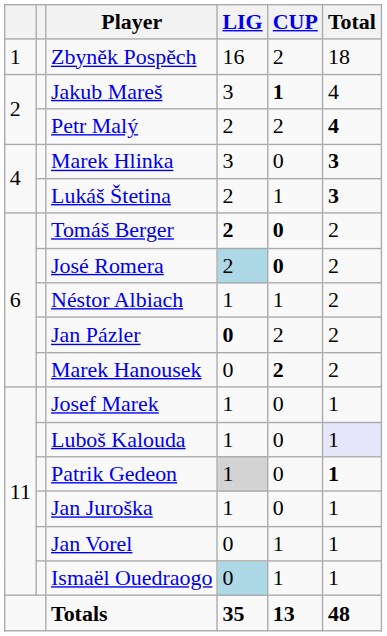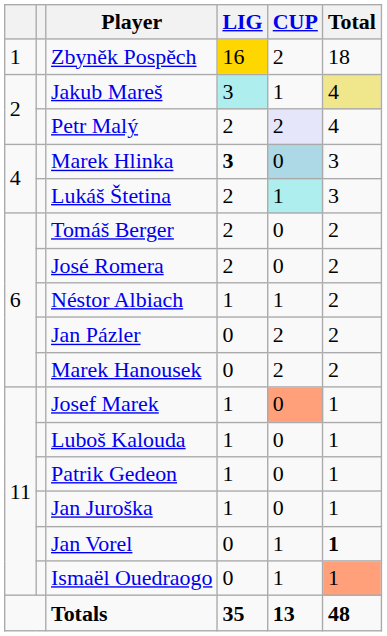Zbyněk Pospěch | LIG: no background -> gold background
Jakub Mareš | LIG: no background -> paleturquoise background
Jakub Mareš | CUP: bold -> normal
Jakub Mareš | Total: no background -> khaki background
Petr Malý | CUP: no background -> lavender background
Petr Malý | Total: bold -> normal
Marek Hlinka | LIG: normal -> bold
Marek Hlinka | CUP: no background -> lightblue background
Marek Hlinka | Total: bold -> normal
Lukáš Štetina | CUP: no background -> paleturquoise background
Lukáš Štetina | Total: bold -> normal
Tomáš Berger | LIG: bold -> normal
Tomáš Berger | CUP: bold -> normal
José Romera | LIG: lightblue background -> no background
José Romera | CUP: bold -> normal
Jan Pázler | LIG: bold -> normal
Marek Hanousek | CUP: bold -> normal
Josef Marek | CUP: no background -> lightsalmon background
Luboš Kalouda | Total: lavender background -> no background
Patrik Gedeon | LIG: lightgrey background -> no background
Patrik Gedeon | Total: bold -> normal
Jan Vorel | Total: normal -> bold
Ismaël Ouedraogo | LIG: lightblue background -> no background
Ismaël Ouedraogo | Total: no background -> lightsalmon background
